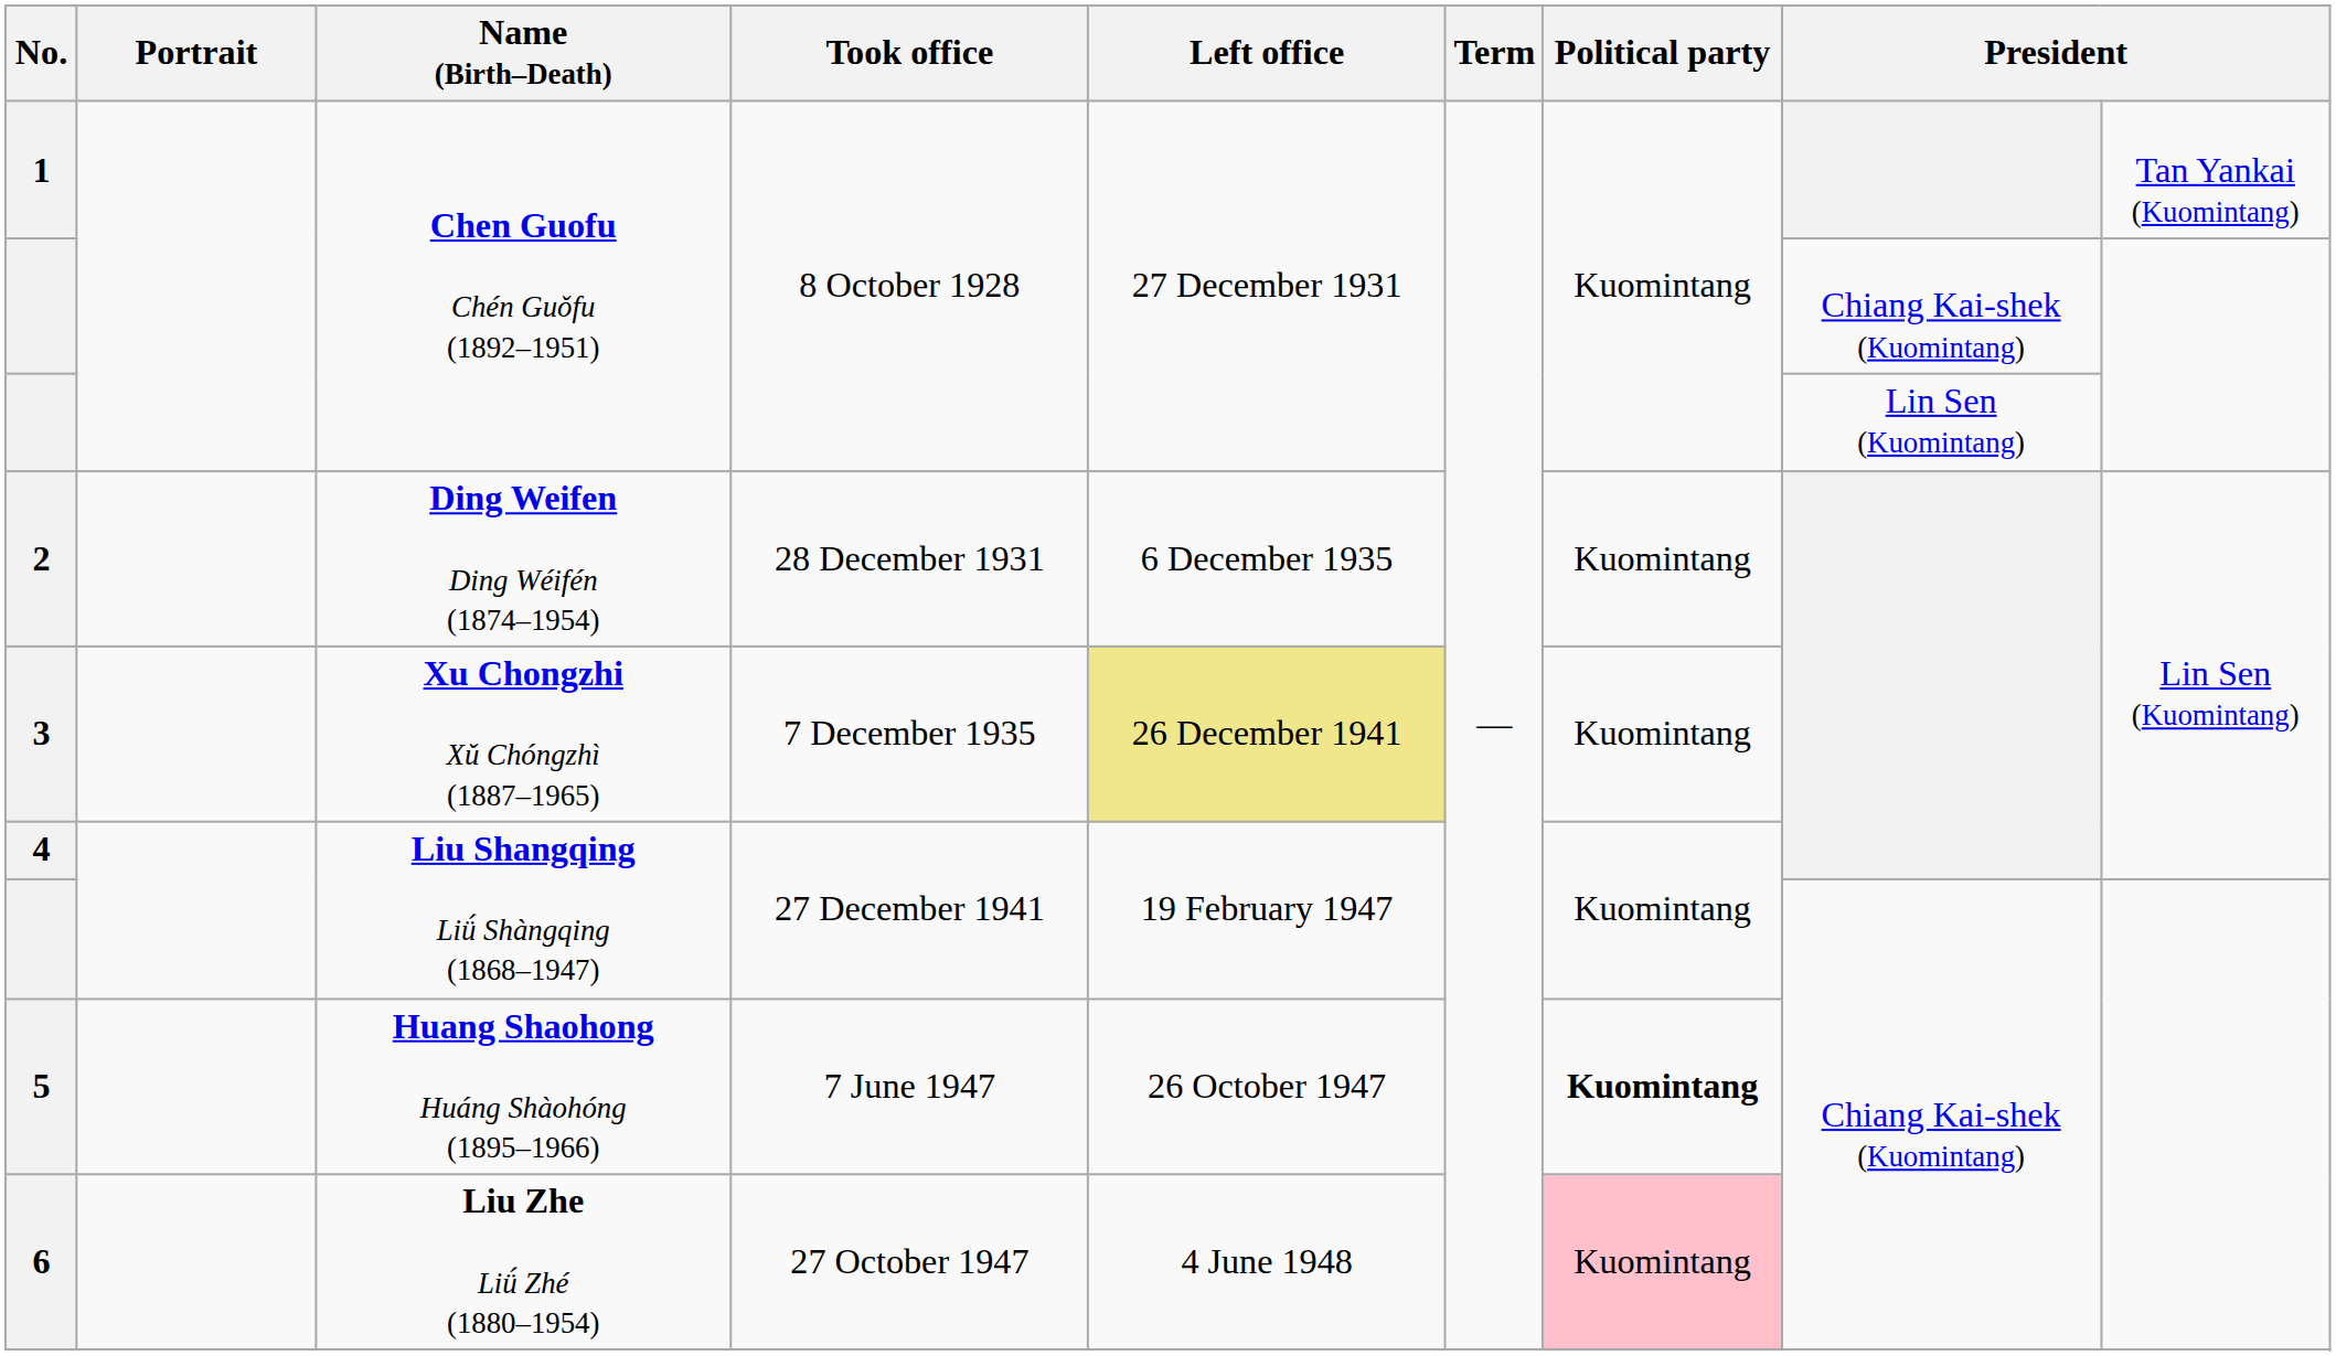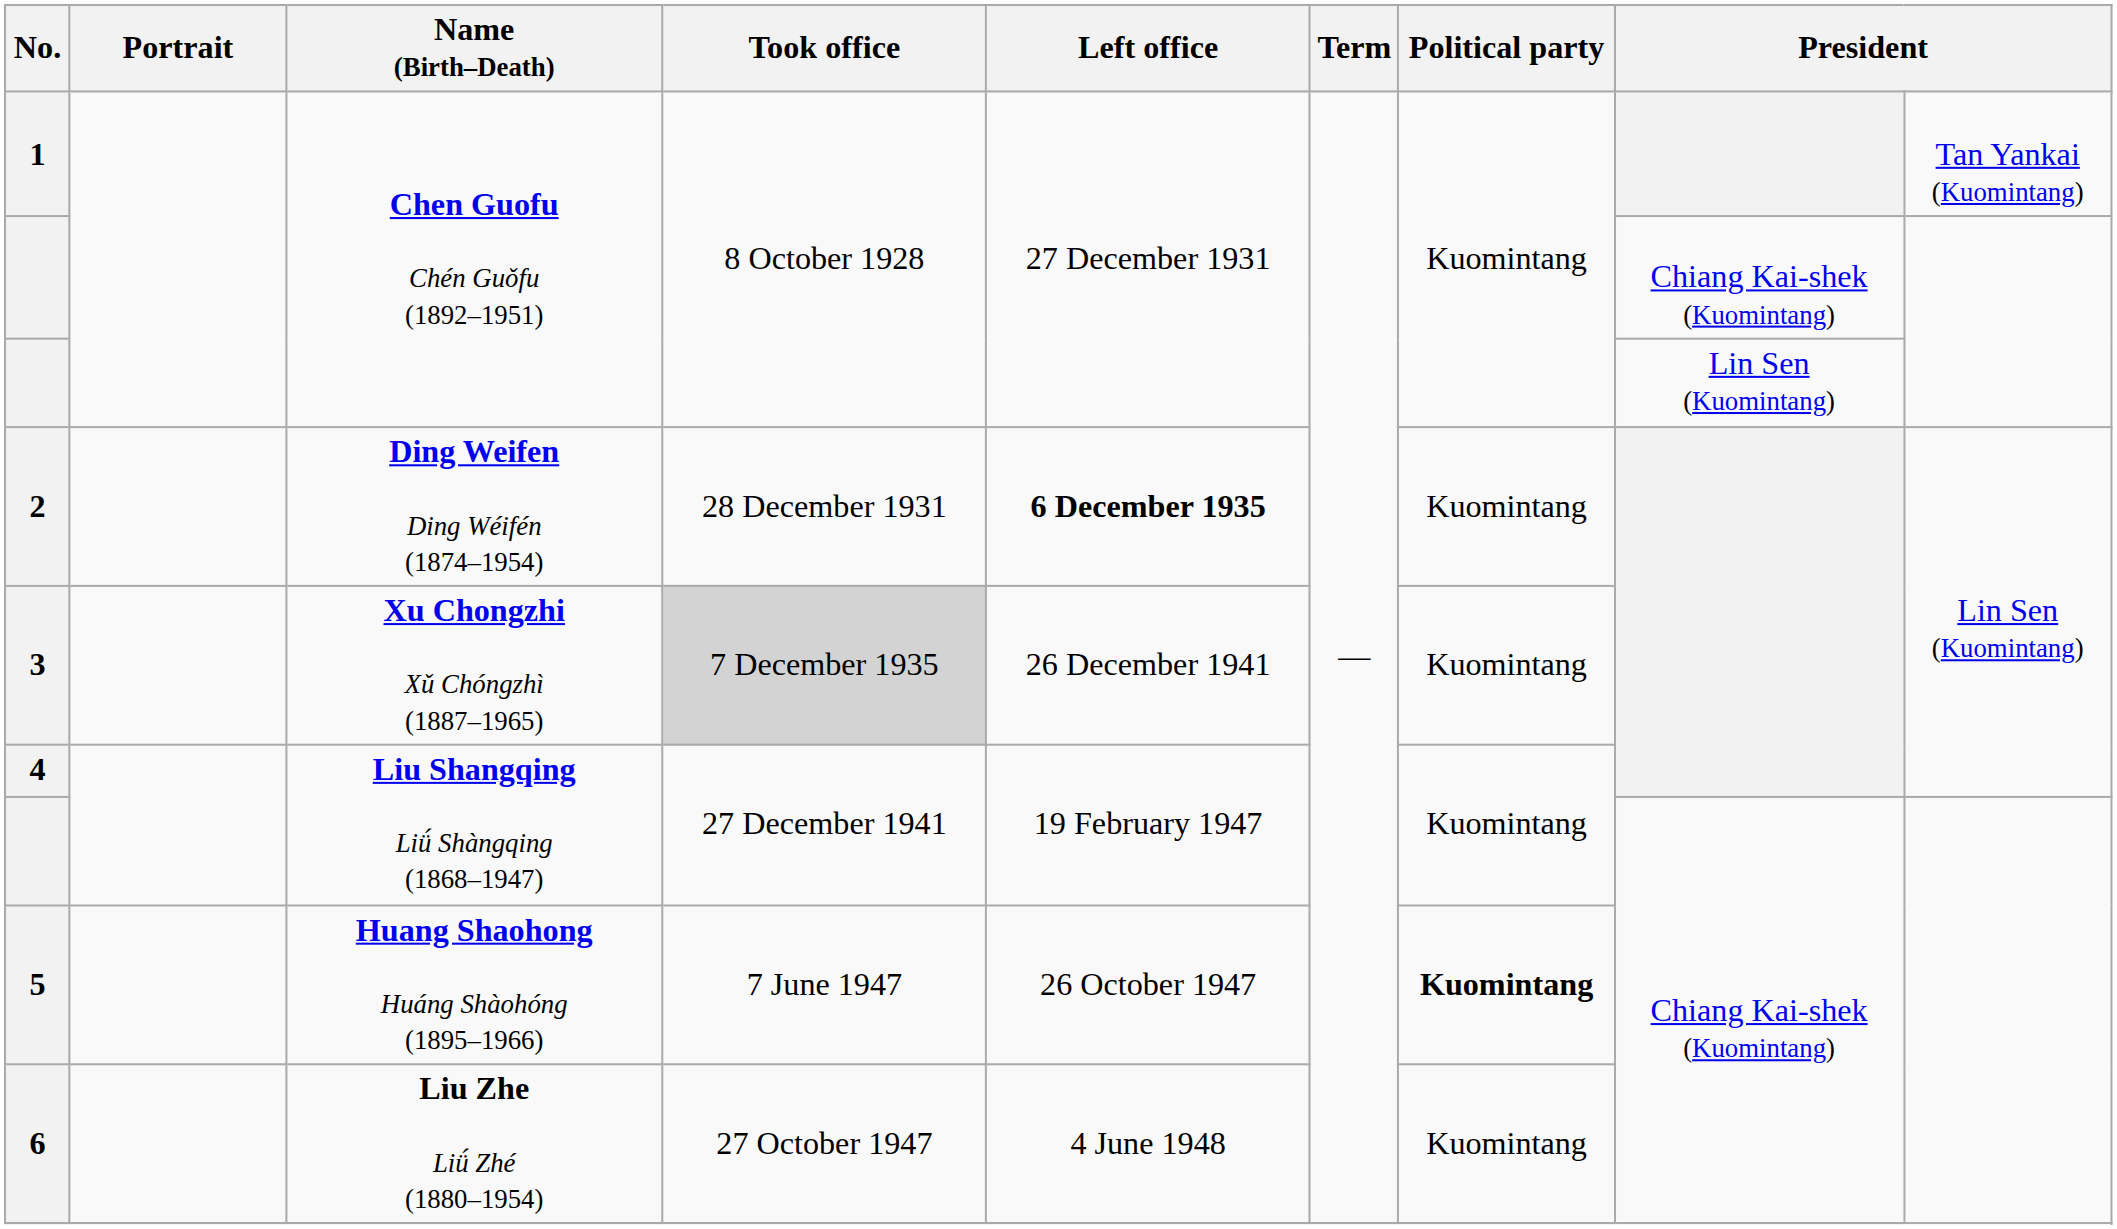2 | Left office: normal -> bold
3 | Took office: no background -> lightgrey background
3 | Left office: khaki background -> no background
6 | Political party: pink background -> no background
